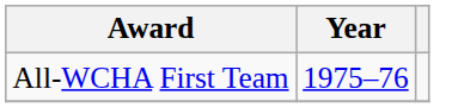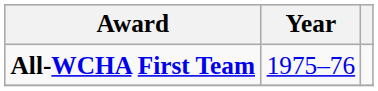row 2 | Award: normal -> bold
